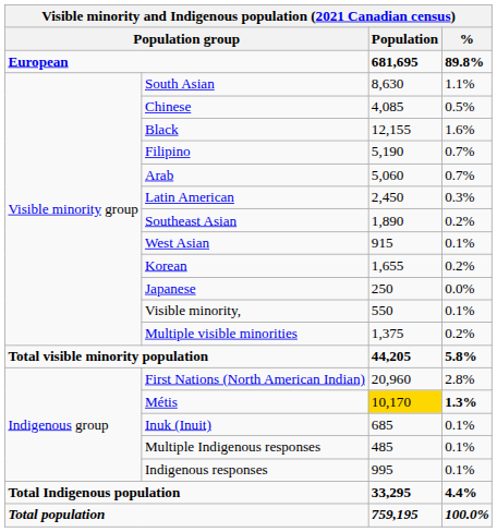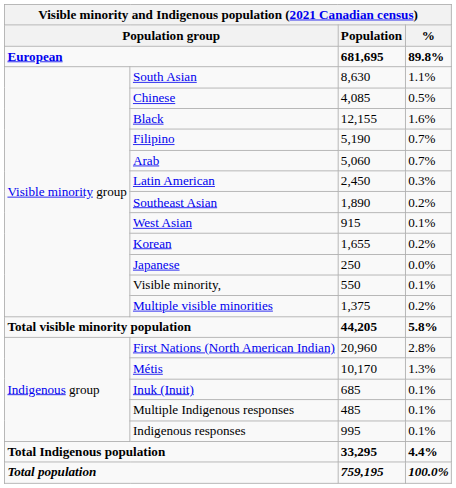Métis | Population: gold background -> no background
Métis | %: bold -> normal
